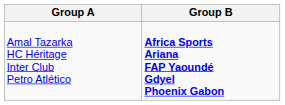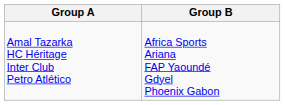Amal Tazarka HC Héritage Inter Club Petro Atlético | Group B: bold -> normal
